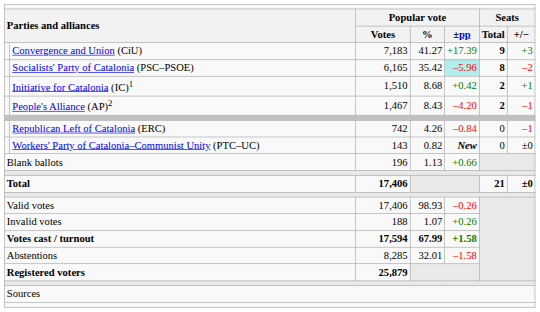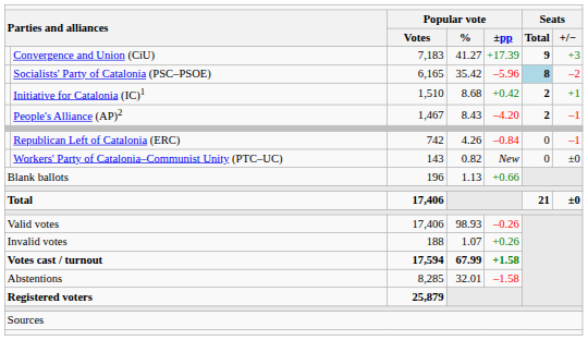Socialists' Party of Catalonia (PSC–PSOE) | column 5: paleturquoise background -> no background
Socialists' Party of Catalonia (PSC–PSOE) | column 6: no background -> lightblue background
Workers' Party of Catalonia–Communist Unity (PTC–UC) | column 5: bold -> normal
